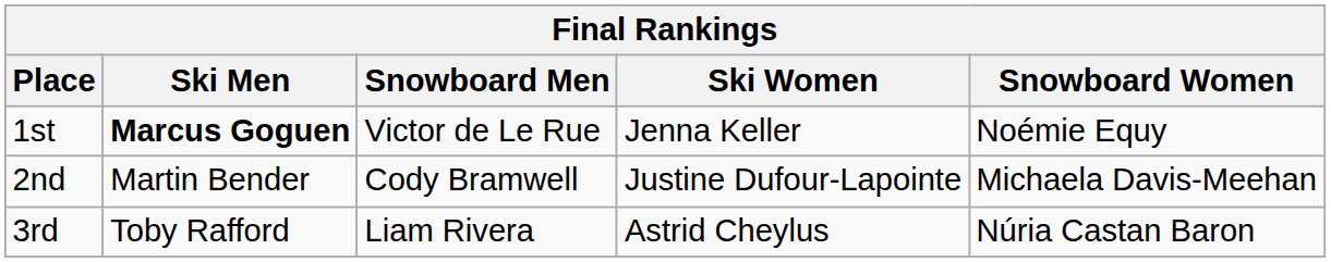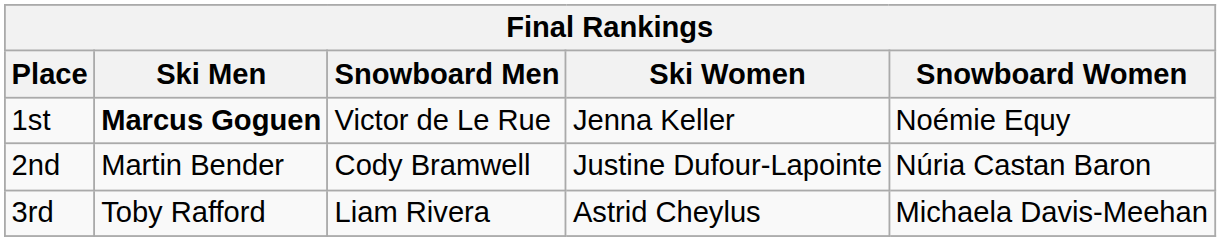2nd | Snowboard Women: Michaela Davis-Meehan -> Núria Castan Baron
3rd | Snowboard Women: Núria Castan Baron -> Michaela Davis-Meehan
